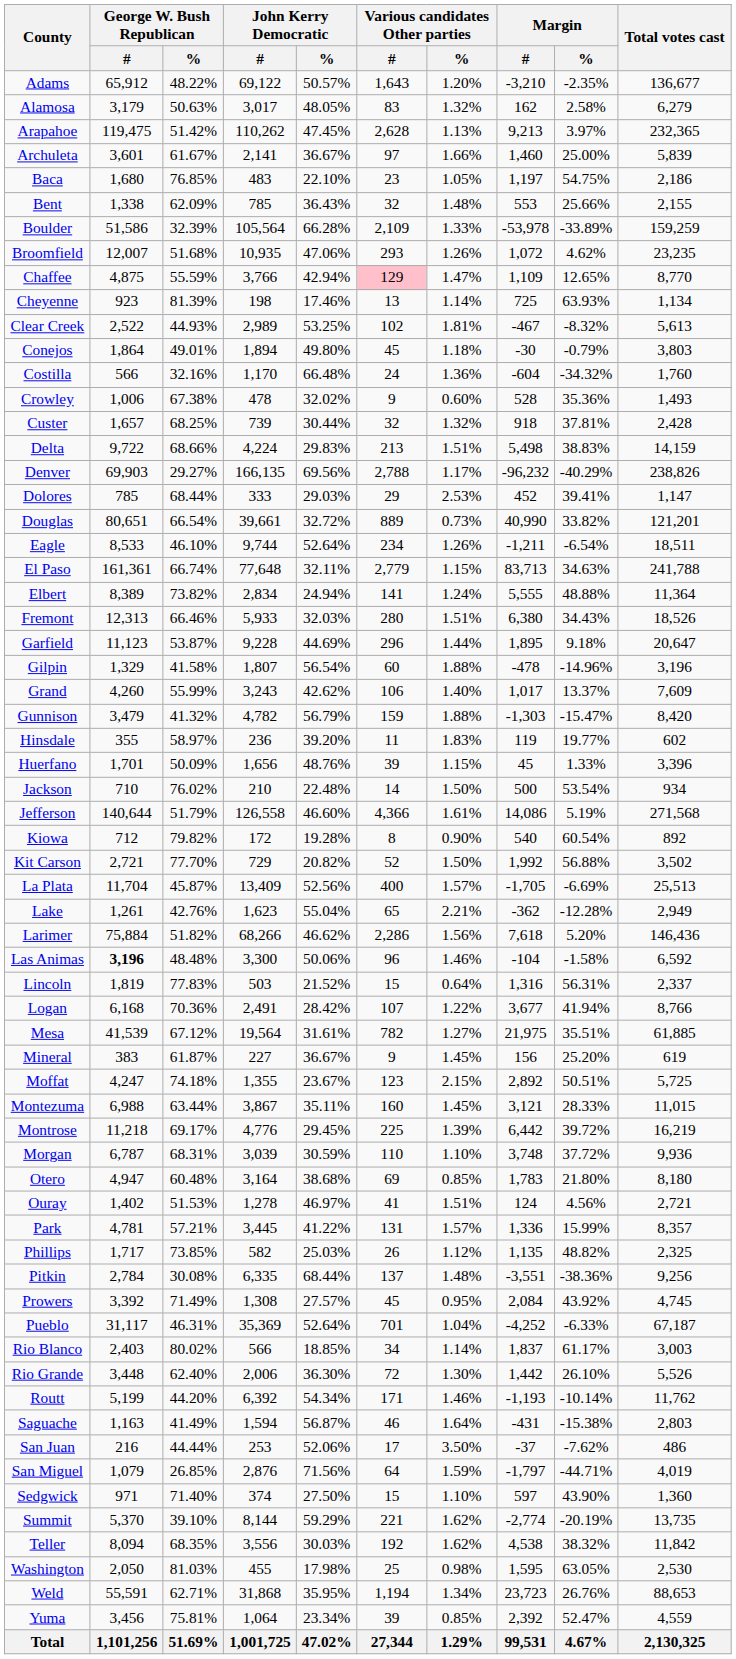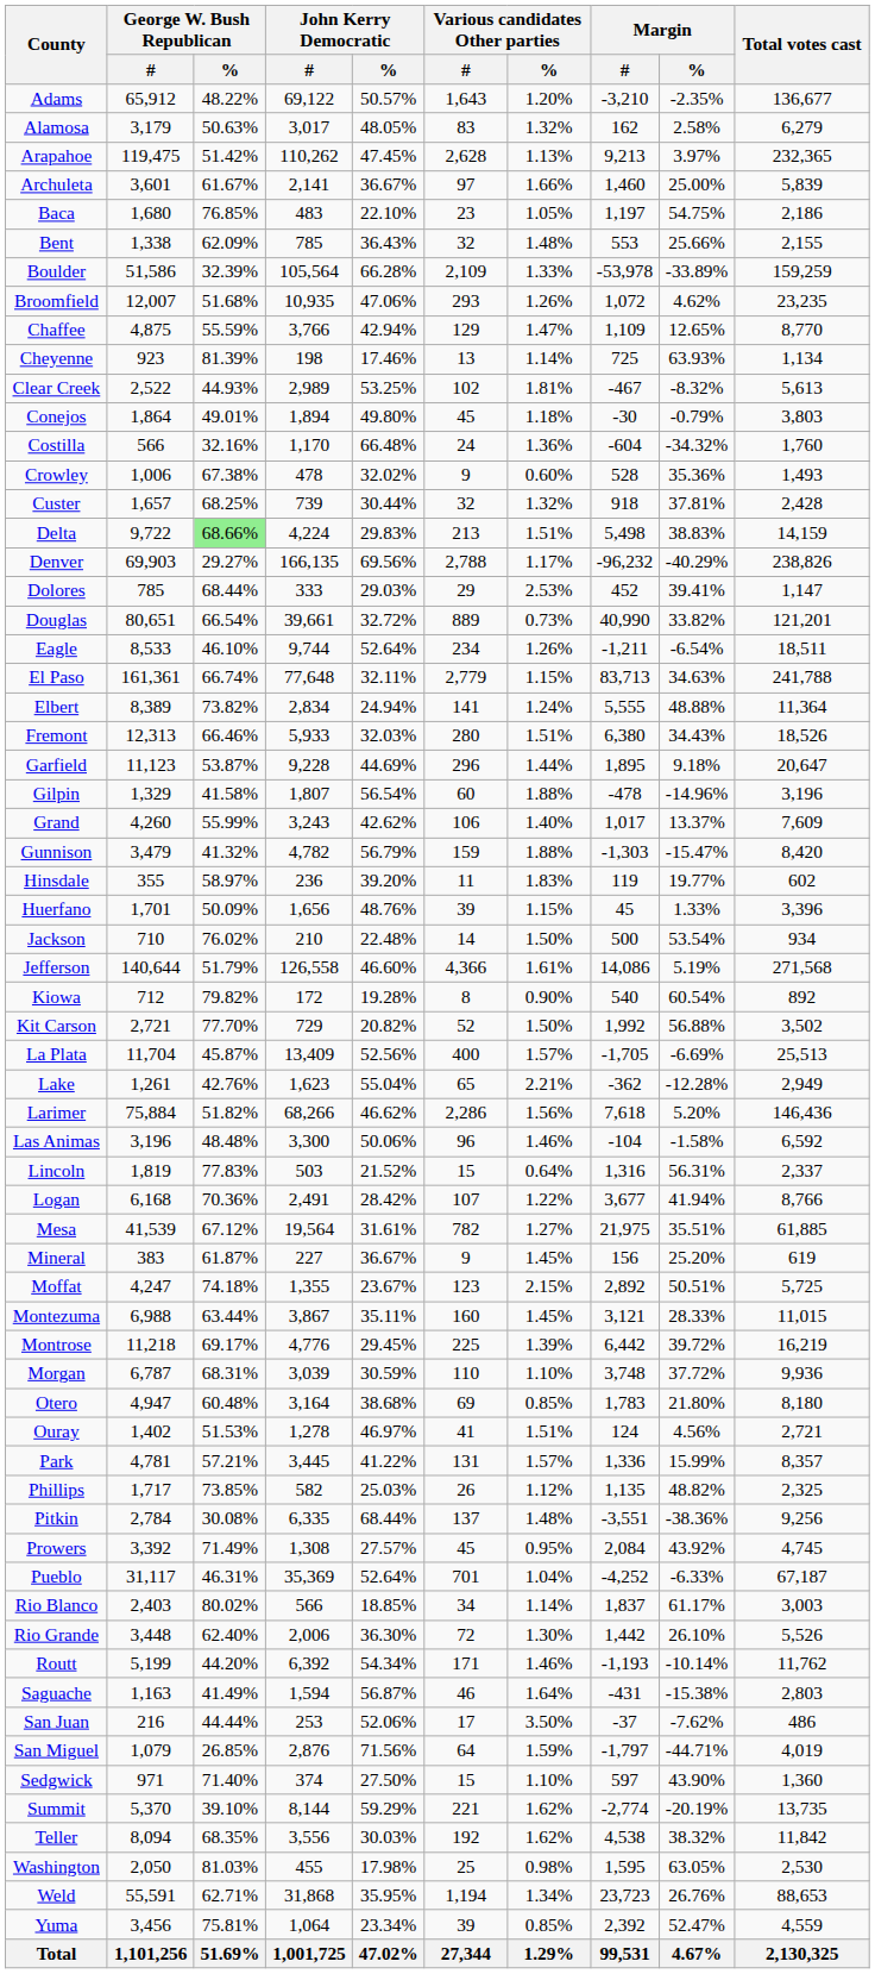Chaffee | Various candidates Other parties / #: pink background -> no background
Delta | George W. Bush Republican / %: no background -> lightgreen background
Las Animas | George W. Bush Republican / #: bold -> normal
